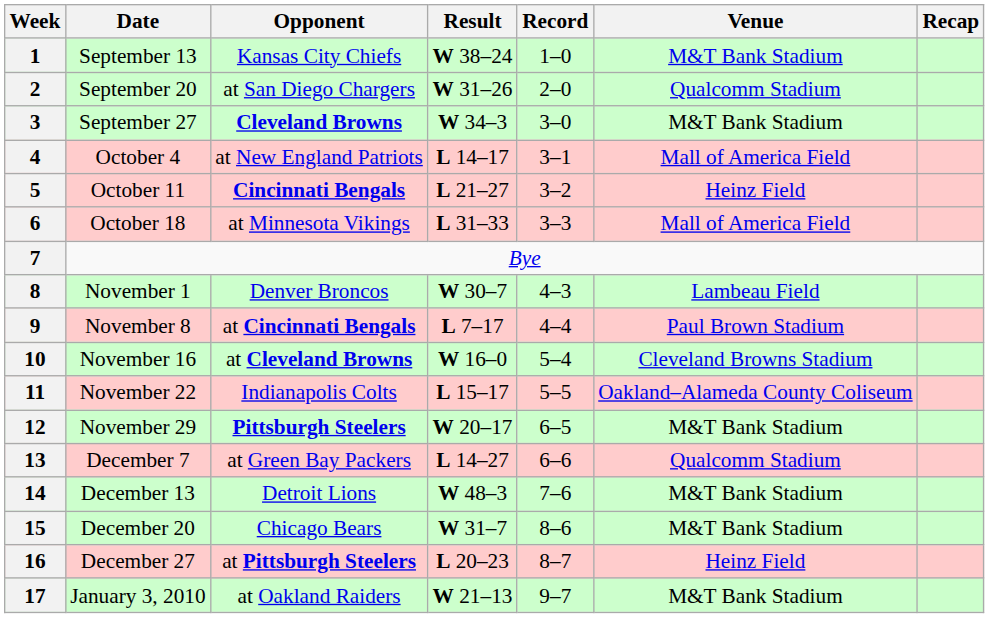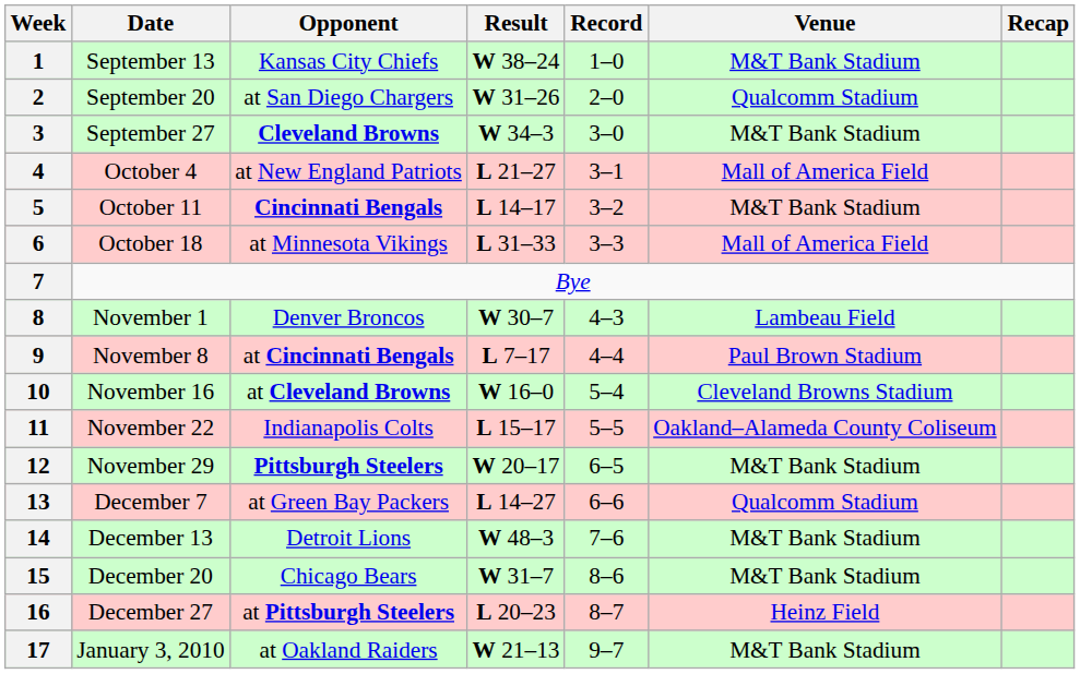4 | Result: L 14–17 -> L 21–27
5 | Result: L 21–27 -> L 14–17
5 | Venue: Heinz Field -> M&T Bank Stadium
